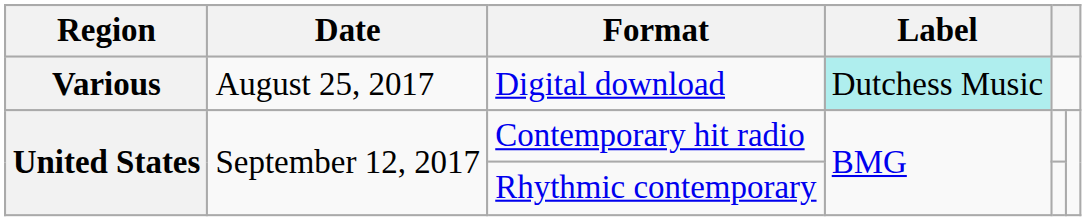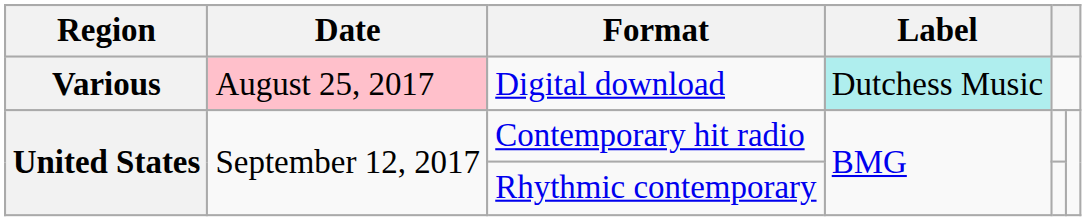Digital download | Date: no background -> pink background
